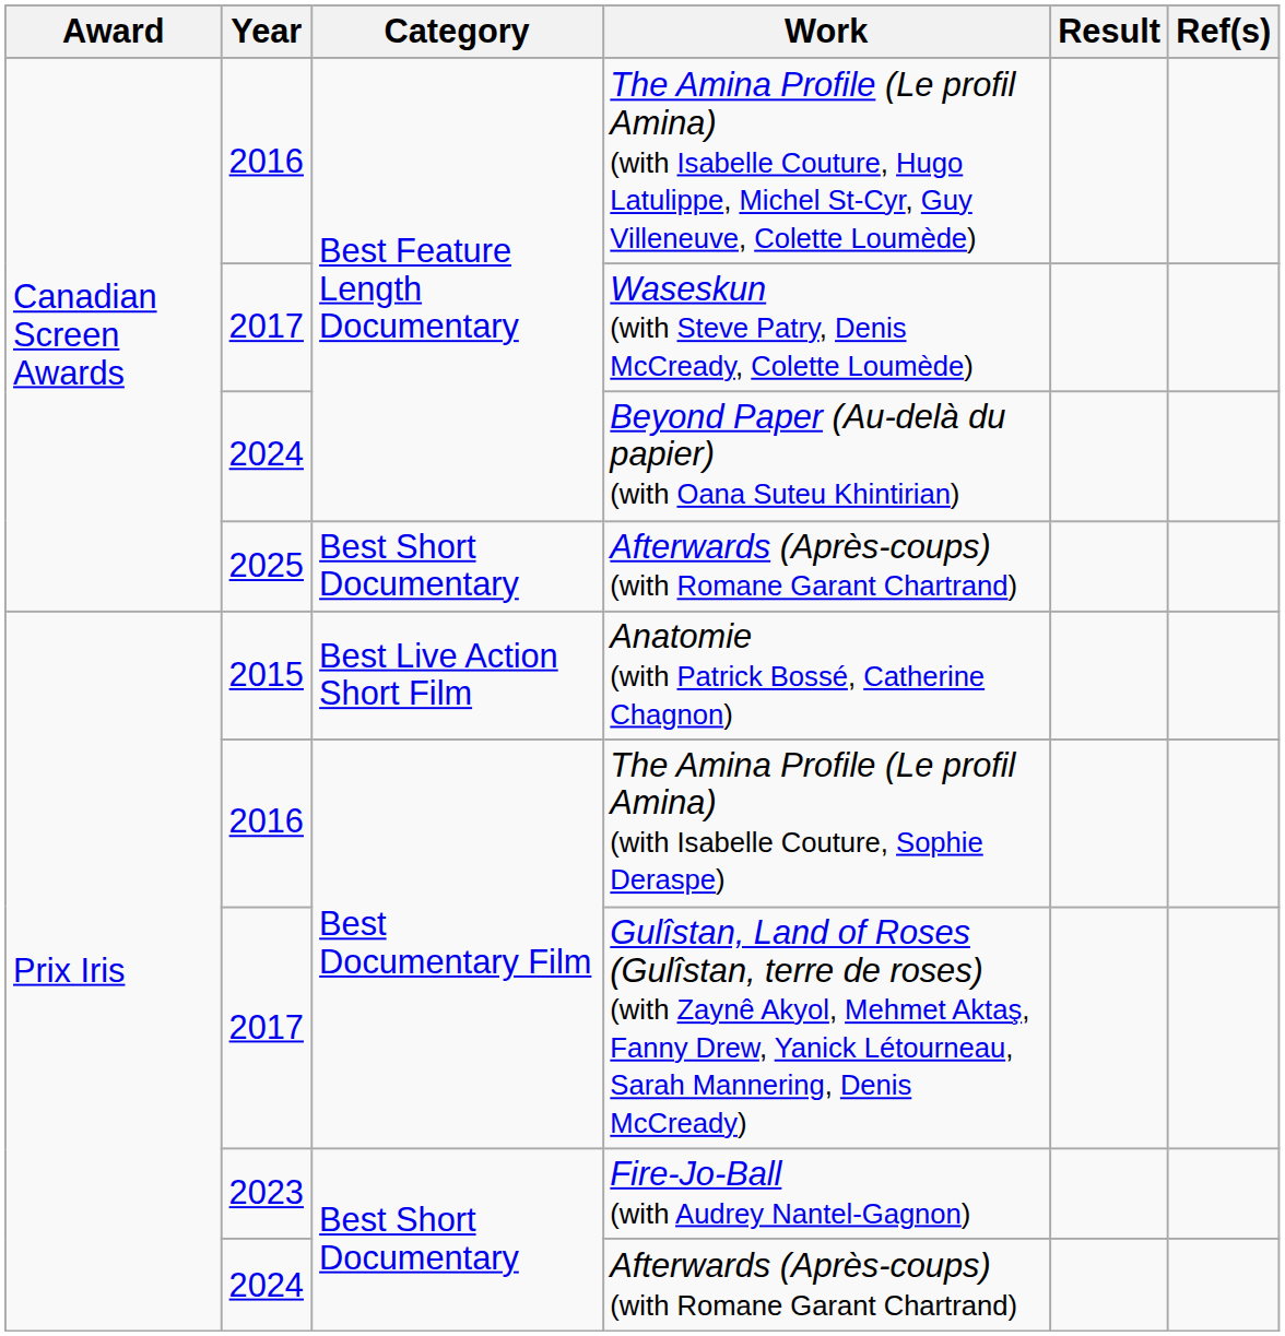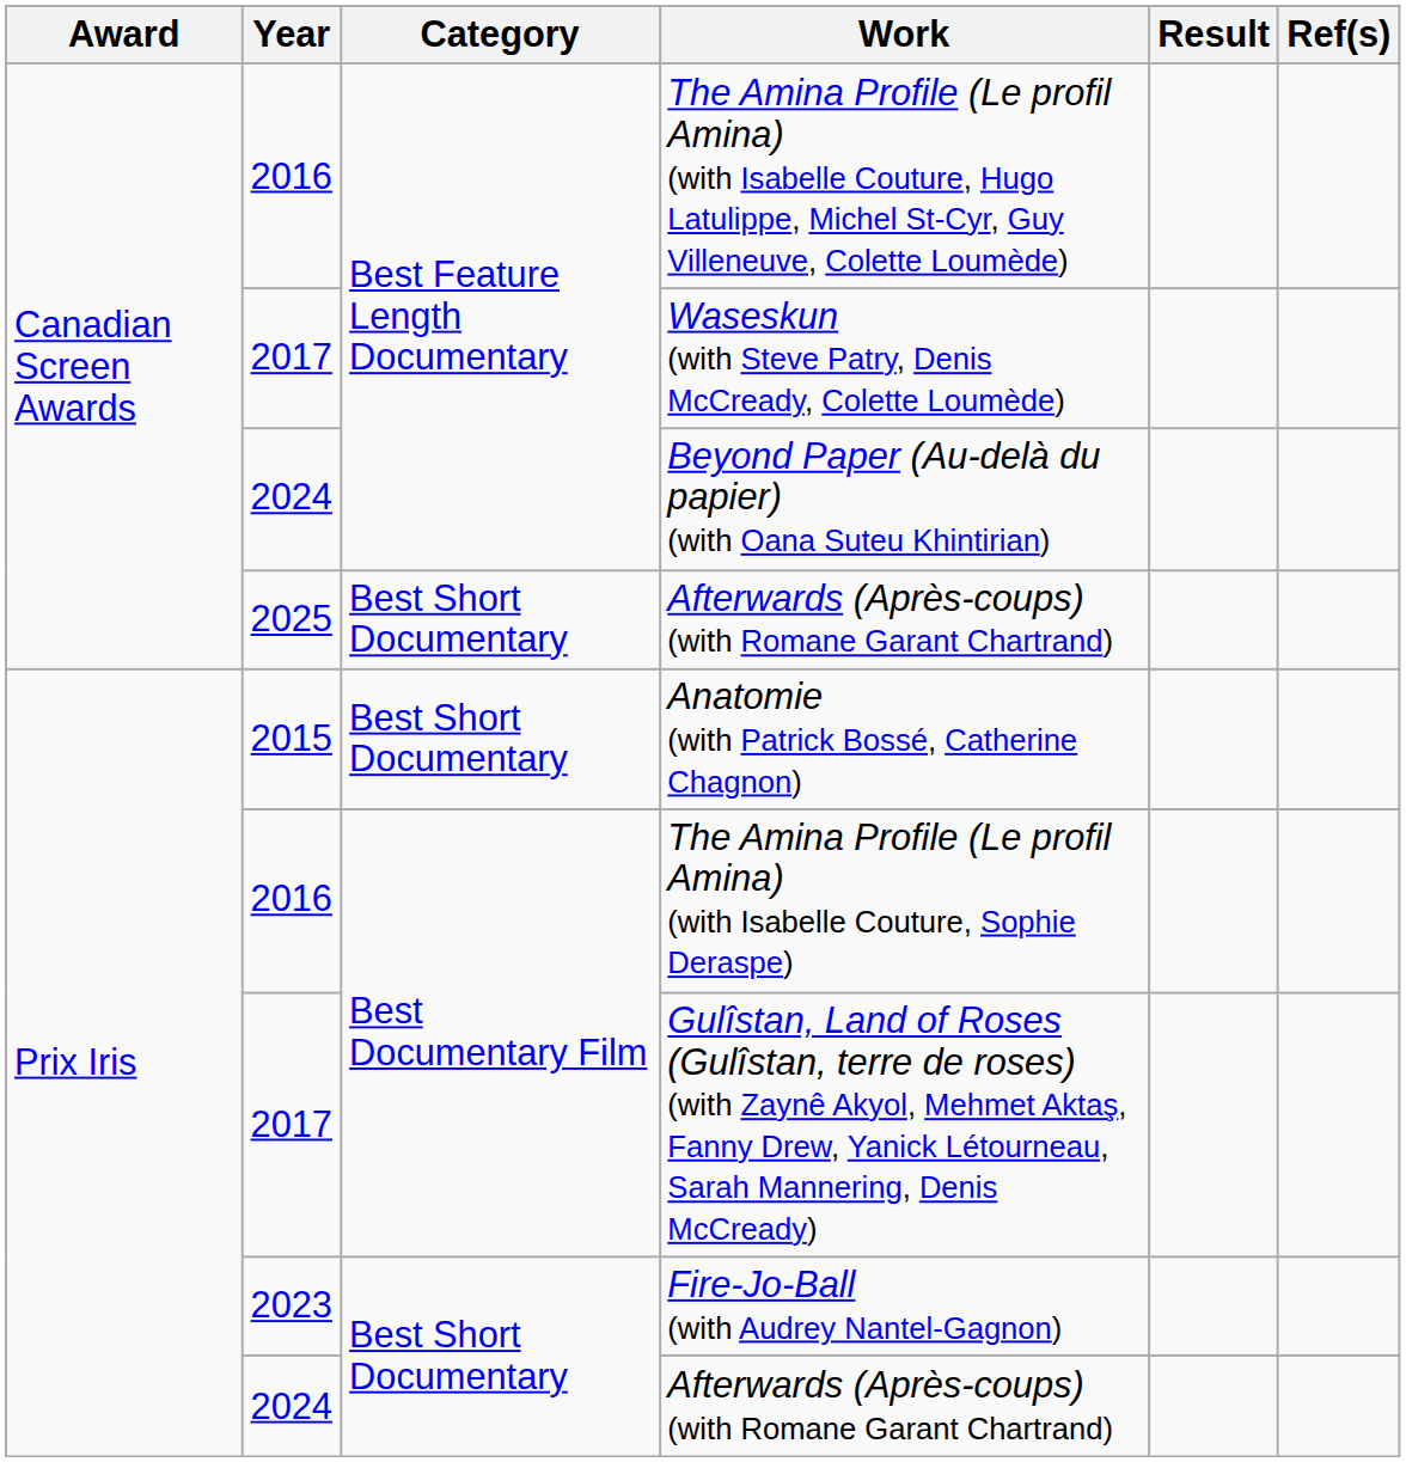Anatomie (with Patrick Bossé, Catherine Chagnon) | Category: Best Live Action Short Film -> Best Short Documentary
